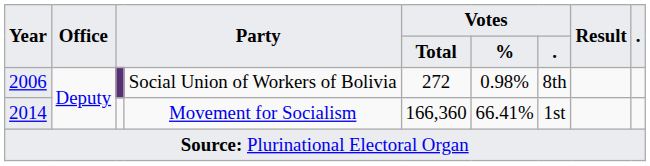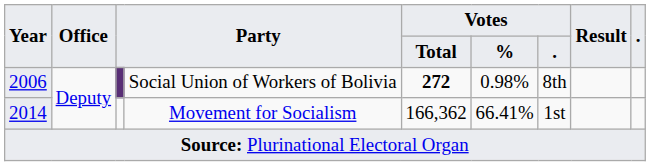Social Union of Workers of Bolivia | Votes / Total: normal -> bold
Movement for Socialism | Votes / Total: 166,360 -> 166,362
